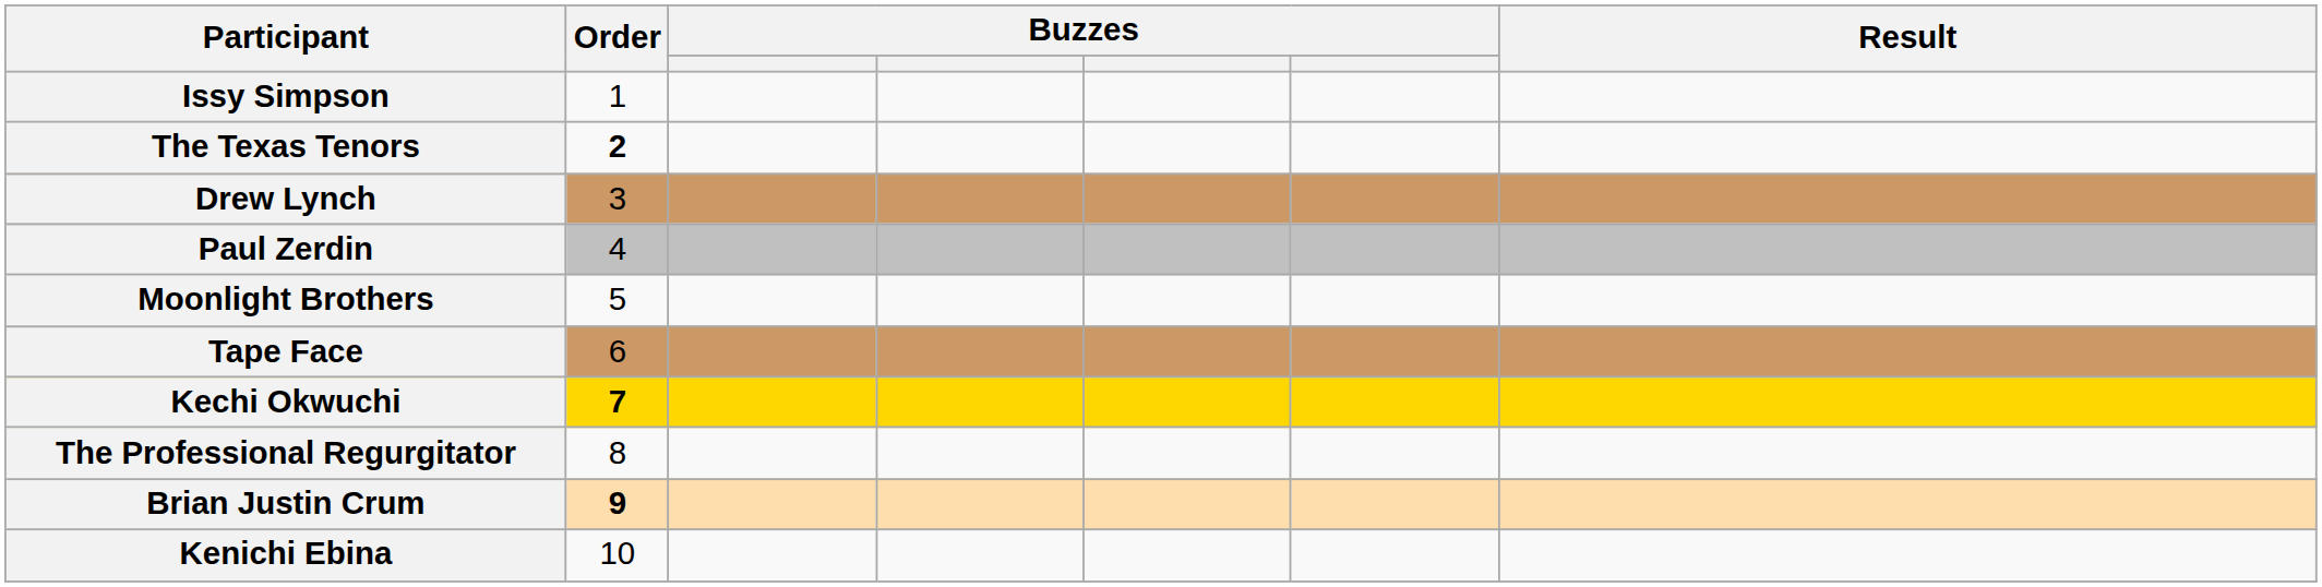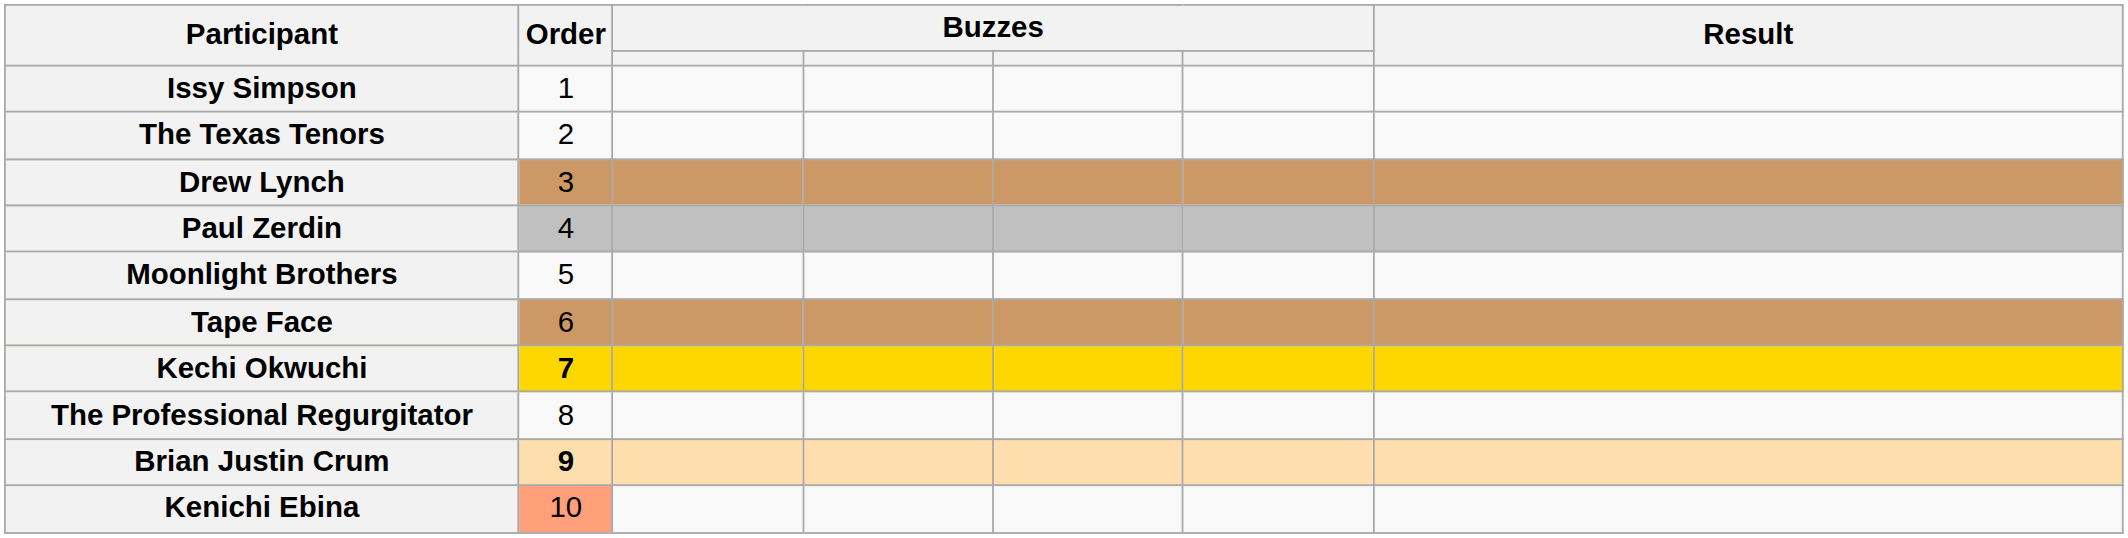The Texas Tenors | Order: bold -> normal
Kenichi Ebina | Order: no background -> lightsalmon background
